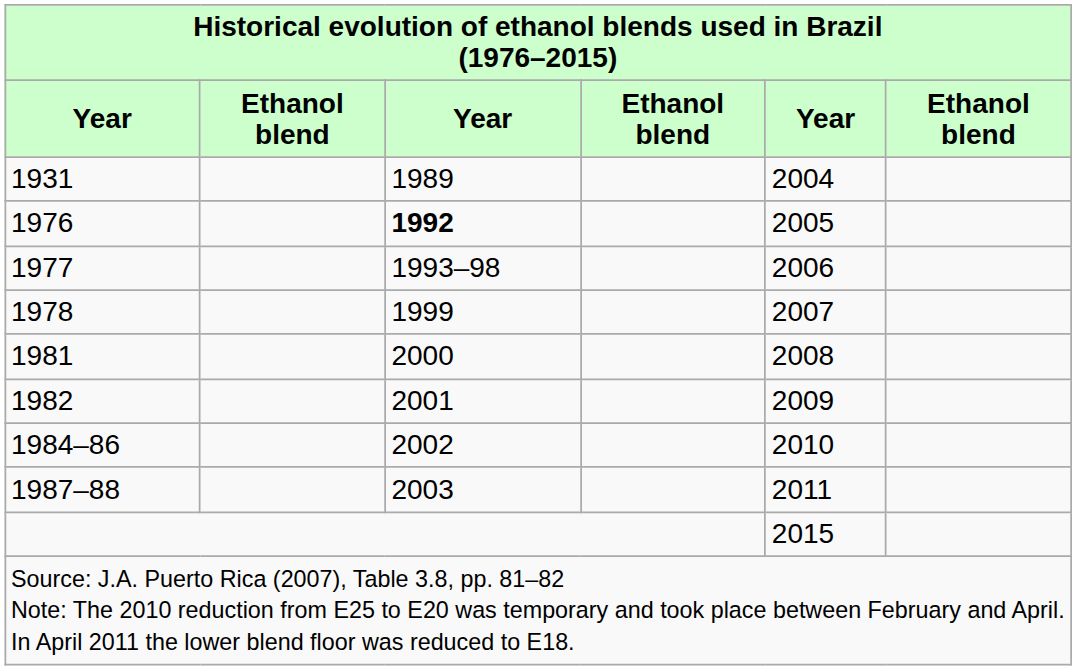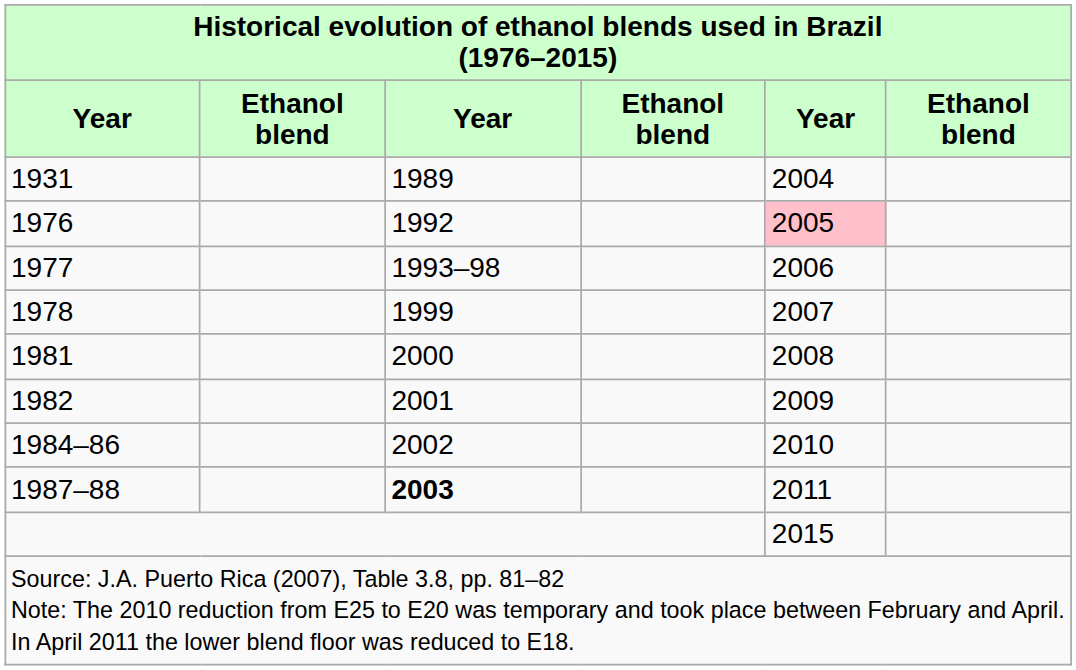1976 | column 3: bold -> normal
1976 | column 5: no background -> pink background
1987–88 | column 3: normal -> bold
